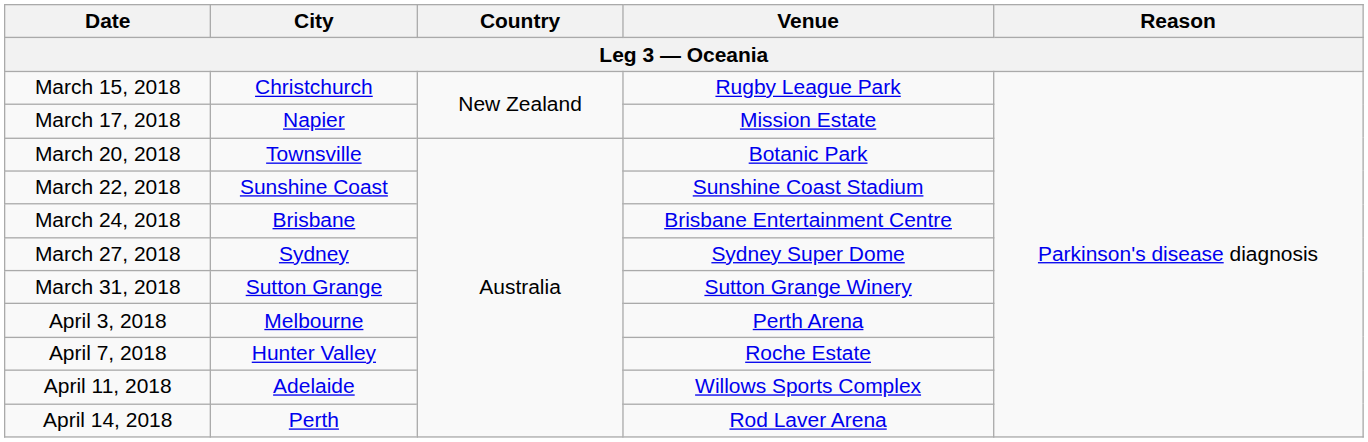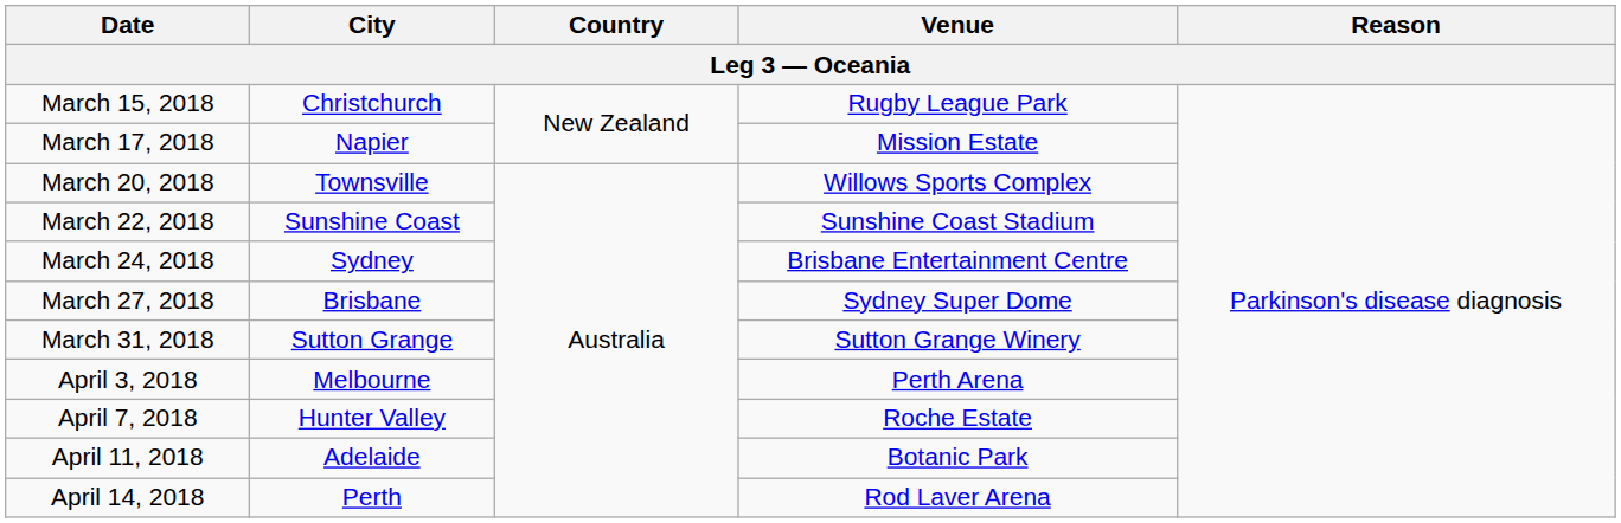March 20, 2018 | Venue: Botanic Park -> Willows Sports Complex
March 24, 2018 | City: Brisbane -> Sydney
March 27, 2018 | City: Sydney -> Brisbane
April 11, 2018 | Venue: Willows Sports Complex -> Botanic Park
